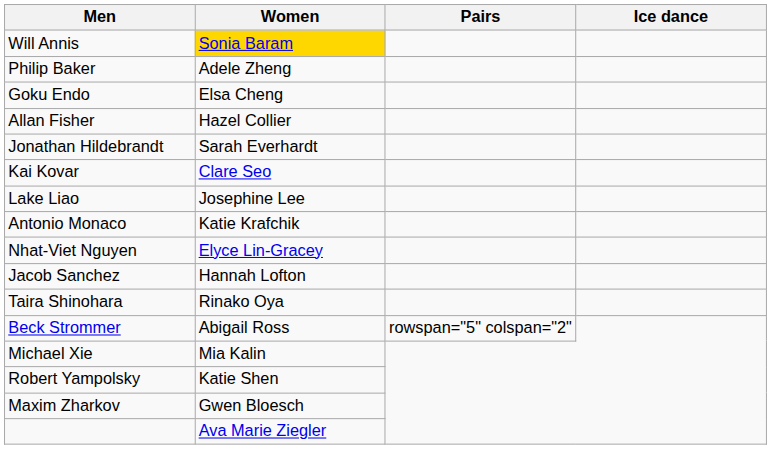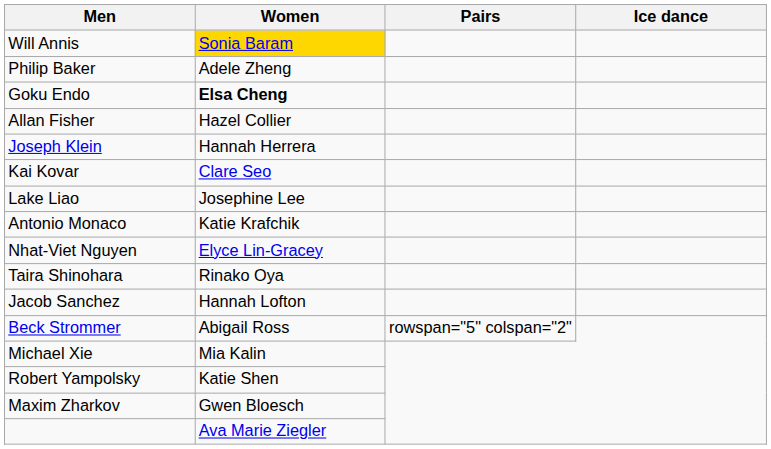Goku Endo | Women: normal -> bold
- row: Jonathan Hildebrandt | Sarah Everhardt
+ row: Joseph Klein | Hannah Herrera
rows swapped: Jacob Sanchez <-> Taira Shinohara
